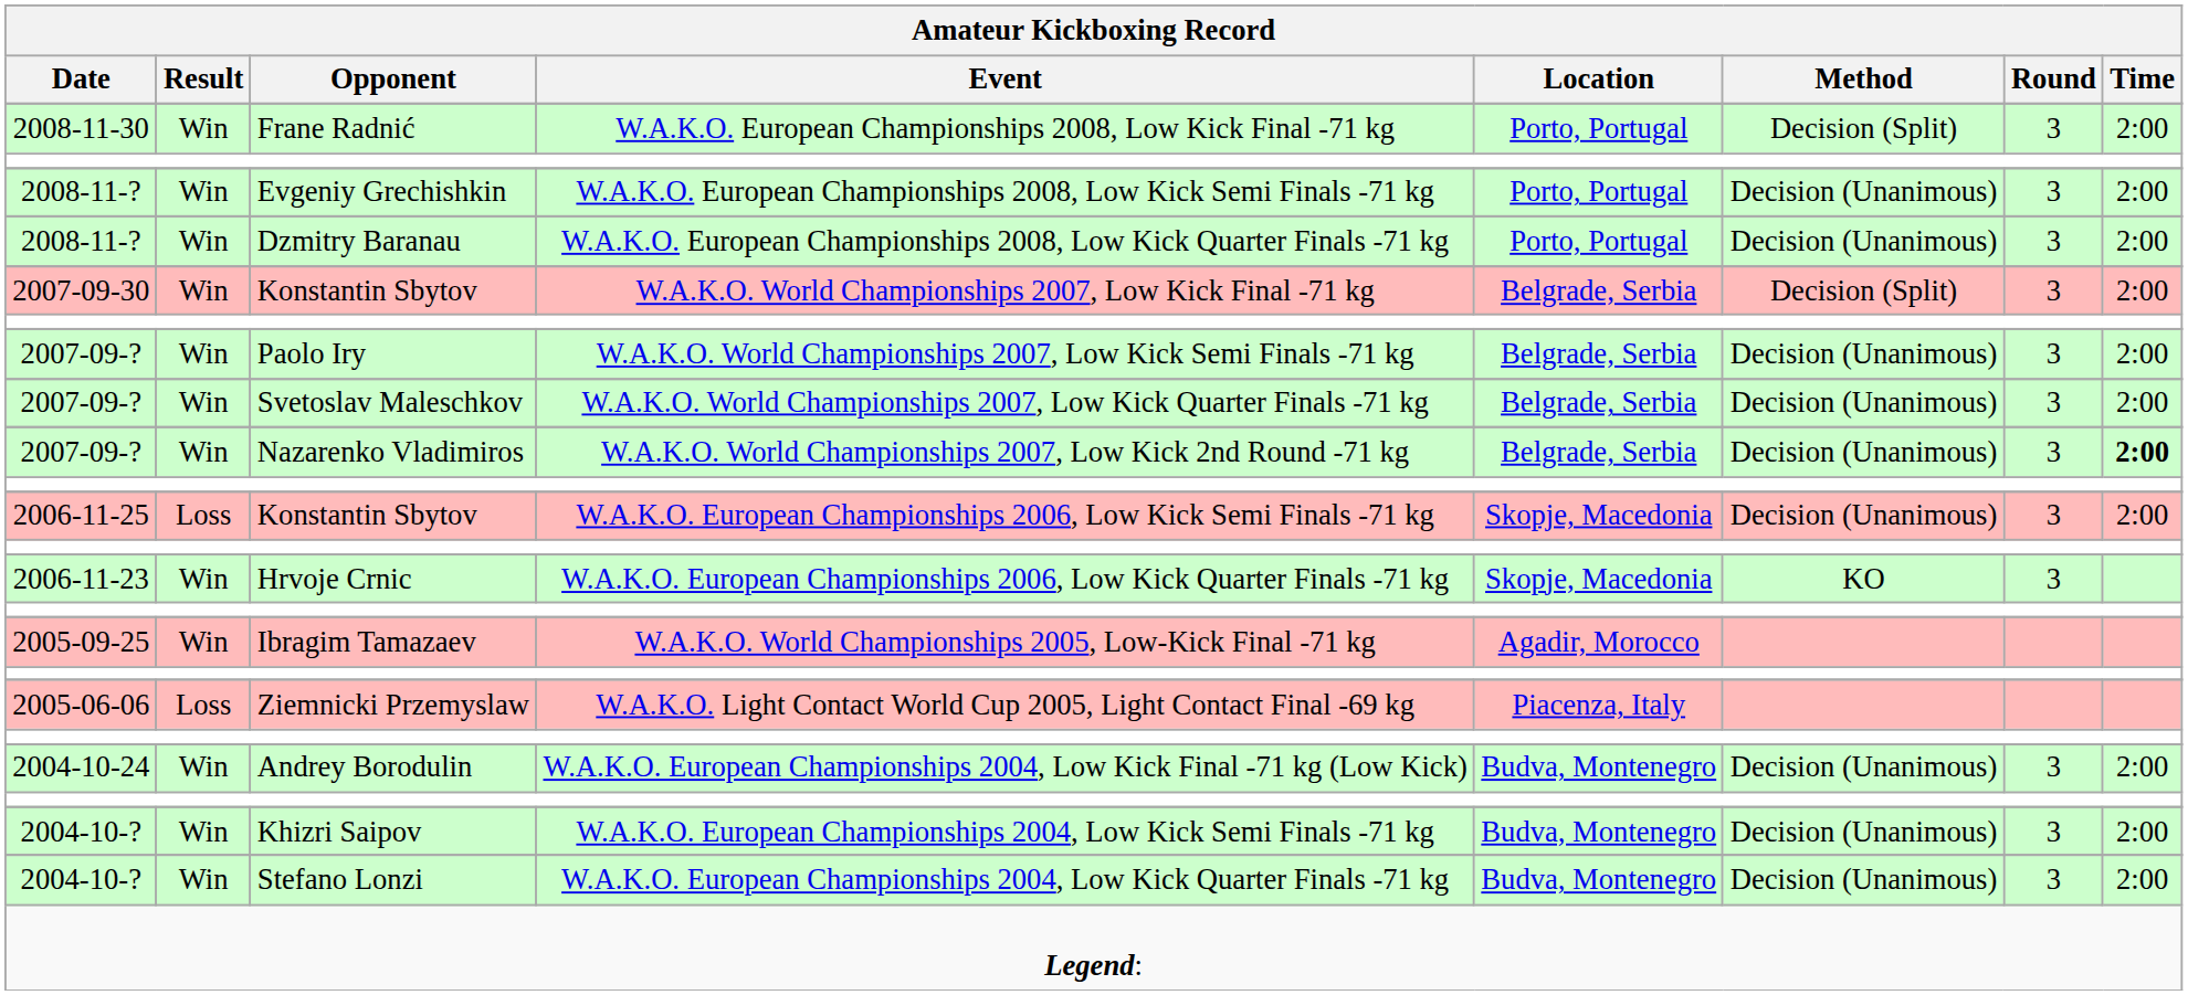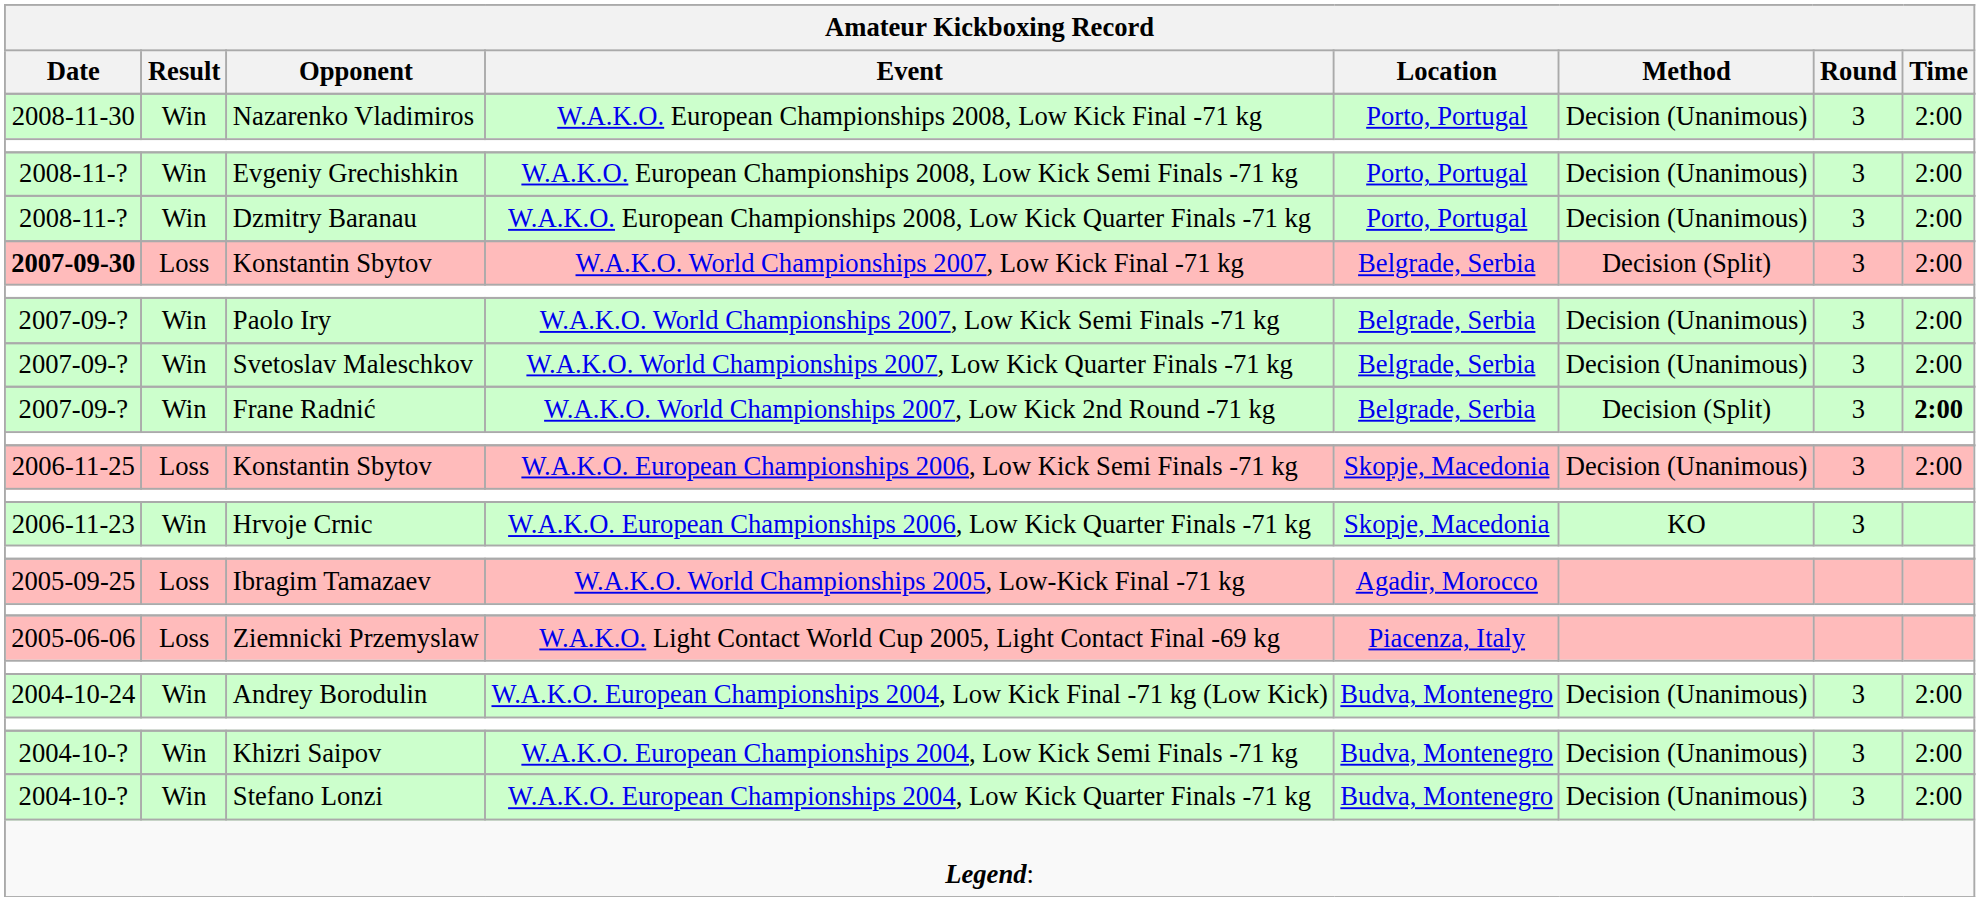W.A.K.O. European Championships 2008, Low Kick Final -71 kg | Amateur Kickboxing Record / Opponent: Frane Radnić -> Nazarenko Vladimiros
W.A.K.O. European Championships 2008, Low Kick Final -71 kg | Amateur Kickboxing Record / Method: Decision (Split) -> Decision (Unanimous)
W.A.K.O. World Championships 2007, Low Kick Final -71 kg | Amateur Kickboxing Record / Date: normal -> bold
W.A.K.O. World Championships 2007, Low Kick Final -71 kg | Amateur Kickboxing Record / Result: Win -> Loss
W.A.K.O. World Championships 2007, Low Kick 2nd Round -71 kg | Amateur Kickboxing Record / Opponent: Nazarenko Vladimiros -> Frane Radnić
W.A.K.O. World Championships 2007, Low Kick 2nd Round -71 kg | Amateur Kickboxing Record / Method: Decision (Unanimous) -> Decision (Split)
W.A.K.O. World Championships 2005, Low-Kick Final -71 kg | Amateur Kickboxing Record / Result: Win -> Loss
